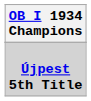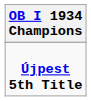row 2 | column 1: lightgrey background -> no background
